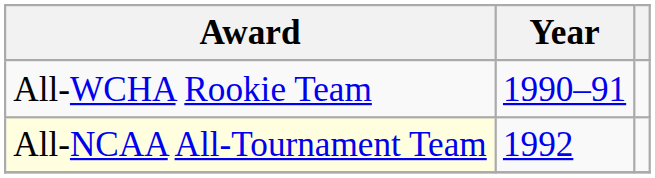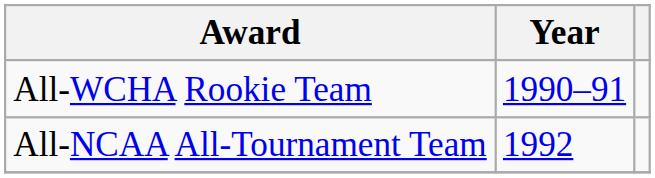row 3 | Award: lightyellow background -> no background
